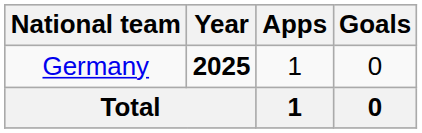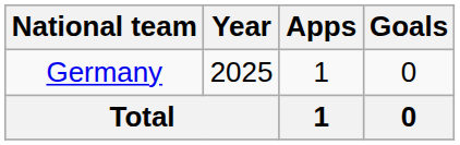Germany | Year: bold -> normal
